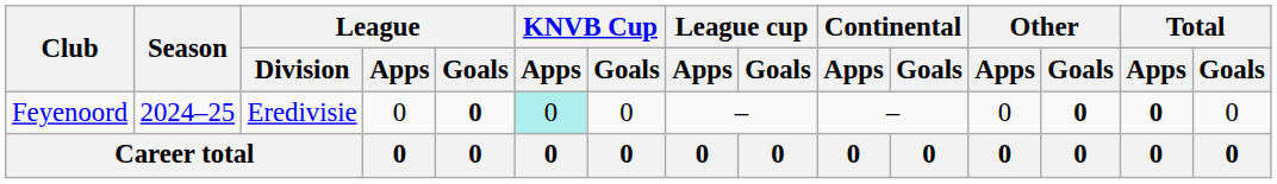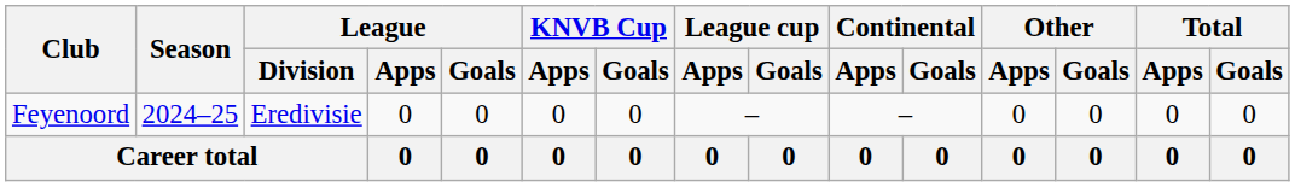Feyenoord | League / Goals: bold -> normal
Feyenoord | KNVB Cup / Apps: paleturquoise background -> no background
Feyenoord | Other / Goals: bold -> normal
Feyenoord | Total / Apps: bold -> normal
